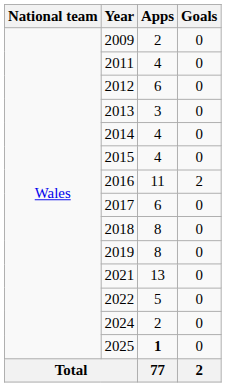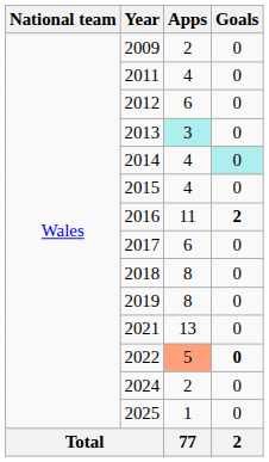2013 | Apps: no background -> paleturquoise background
2014 | Goals: no background -> paleturquoise background
2016 | Goals: normal -> bold
2022 | Apps: no background -> lightsalmon background
2022 | Goals: normal -> bold
2025 | Apps: bold -> normal
